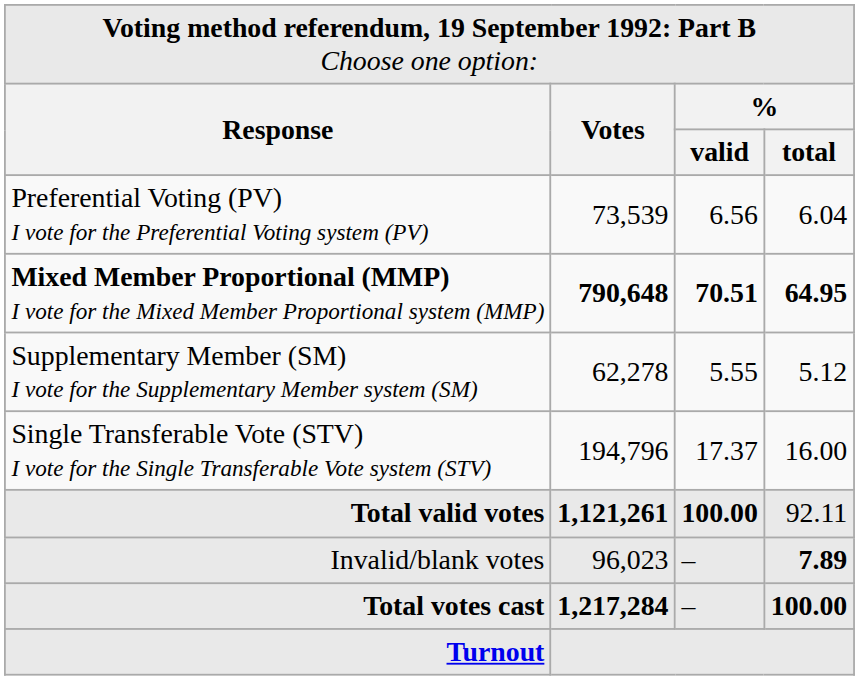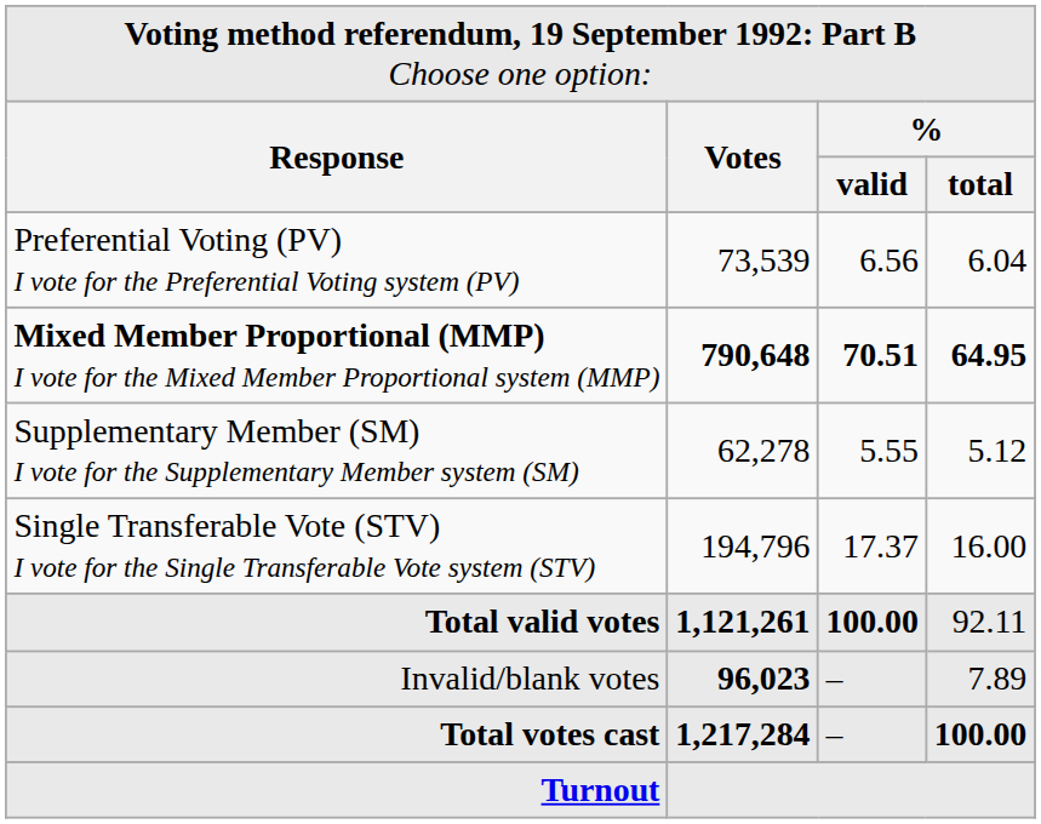Invalid/blank votes | column 2: normal -> bold
Invalid/blank votes | column 4: bold -> normal
